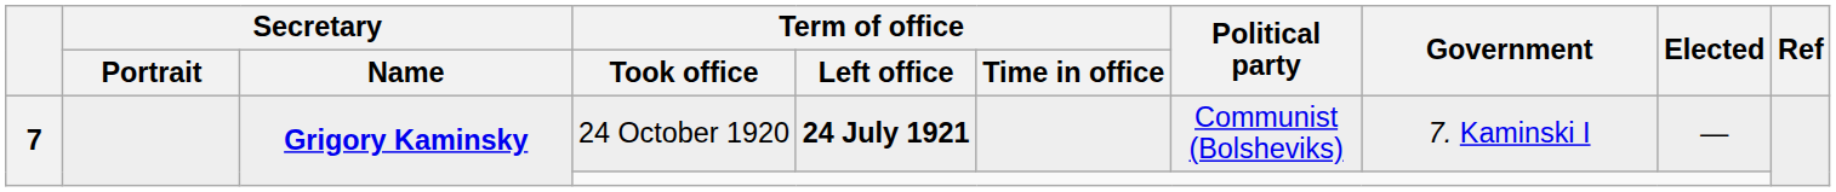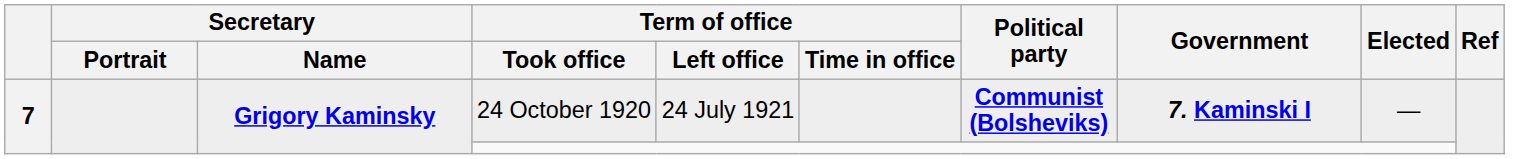24 October 1920 | Term of office / Left office: bold -> normal
24 October 1920 | Political party: normal -> bold
24 October 1920 | Government: normal -> bold
